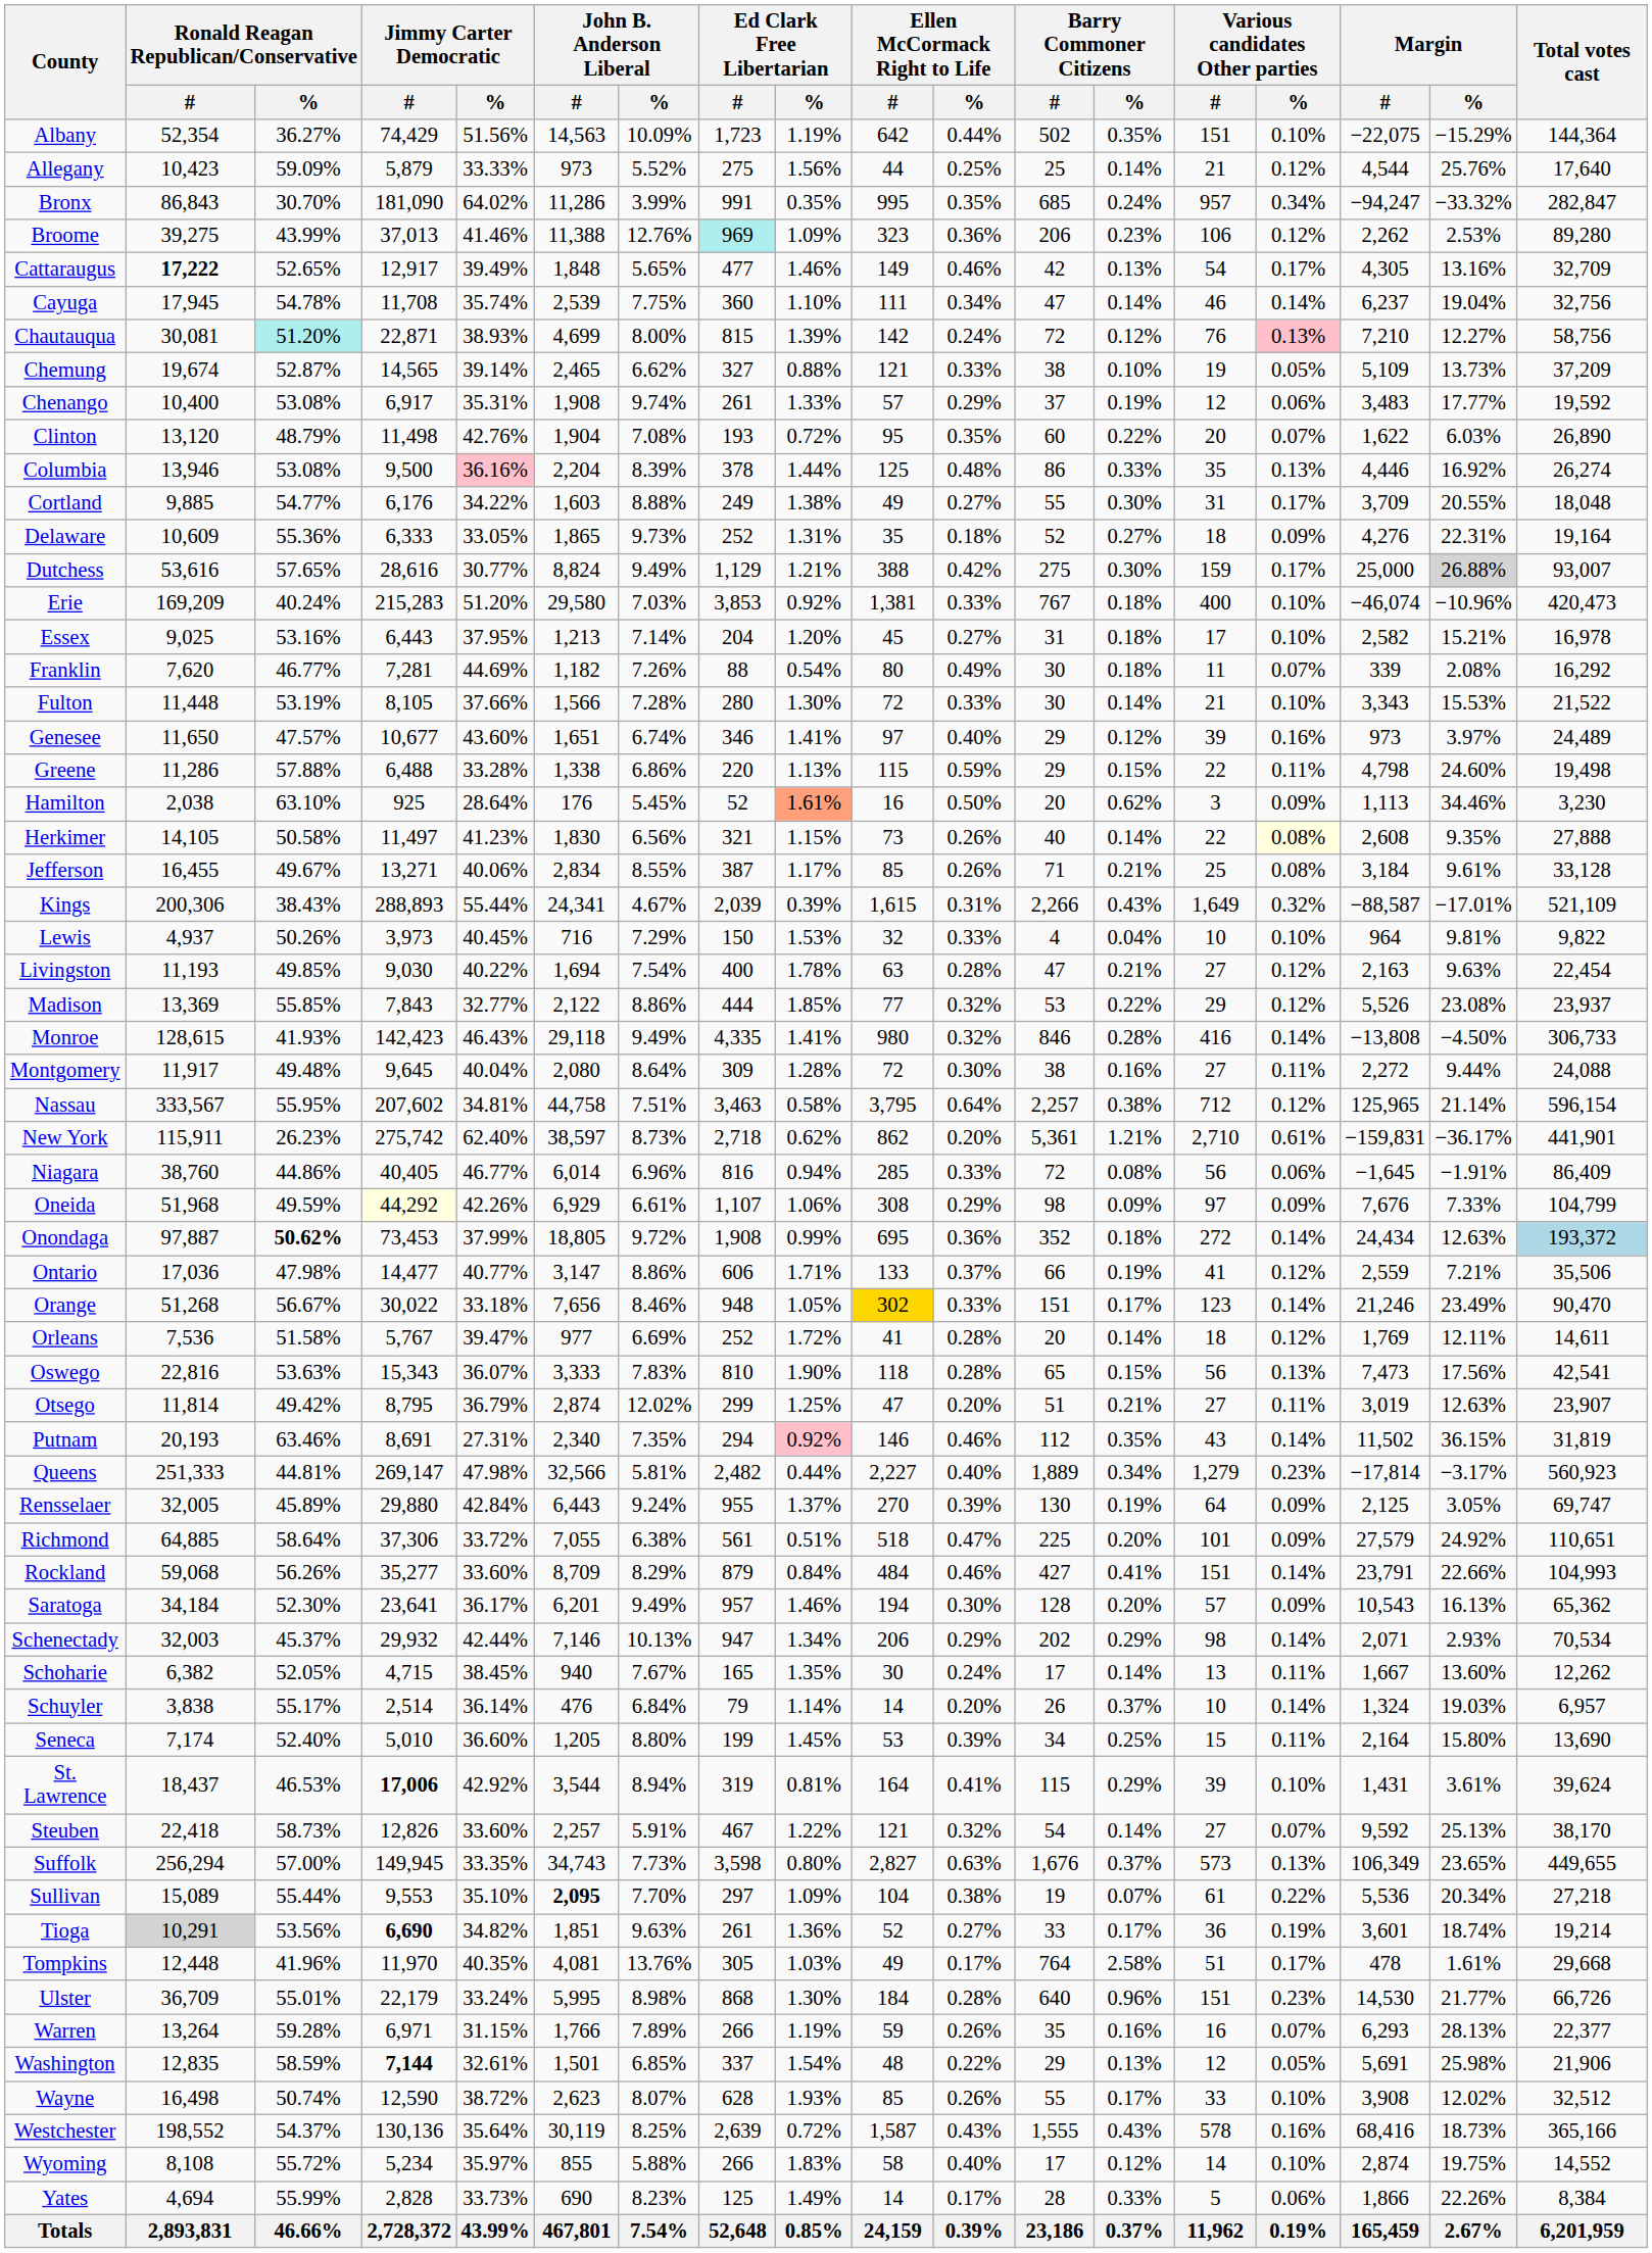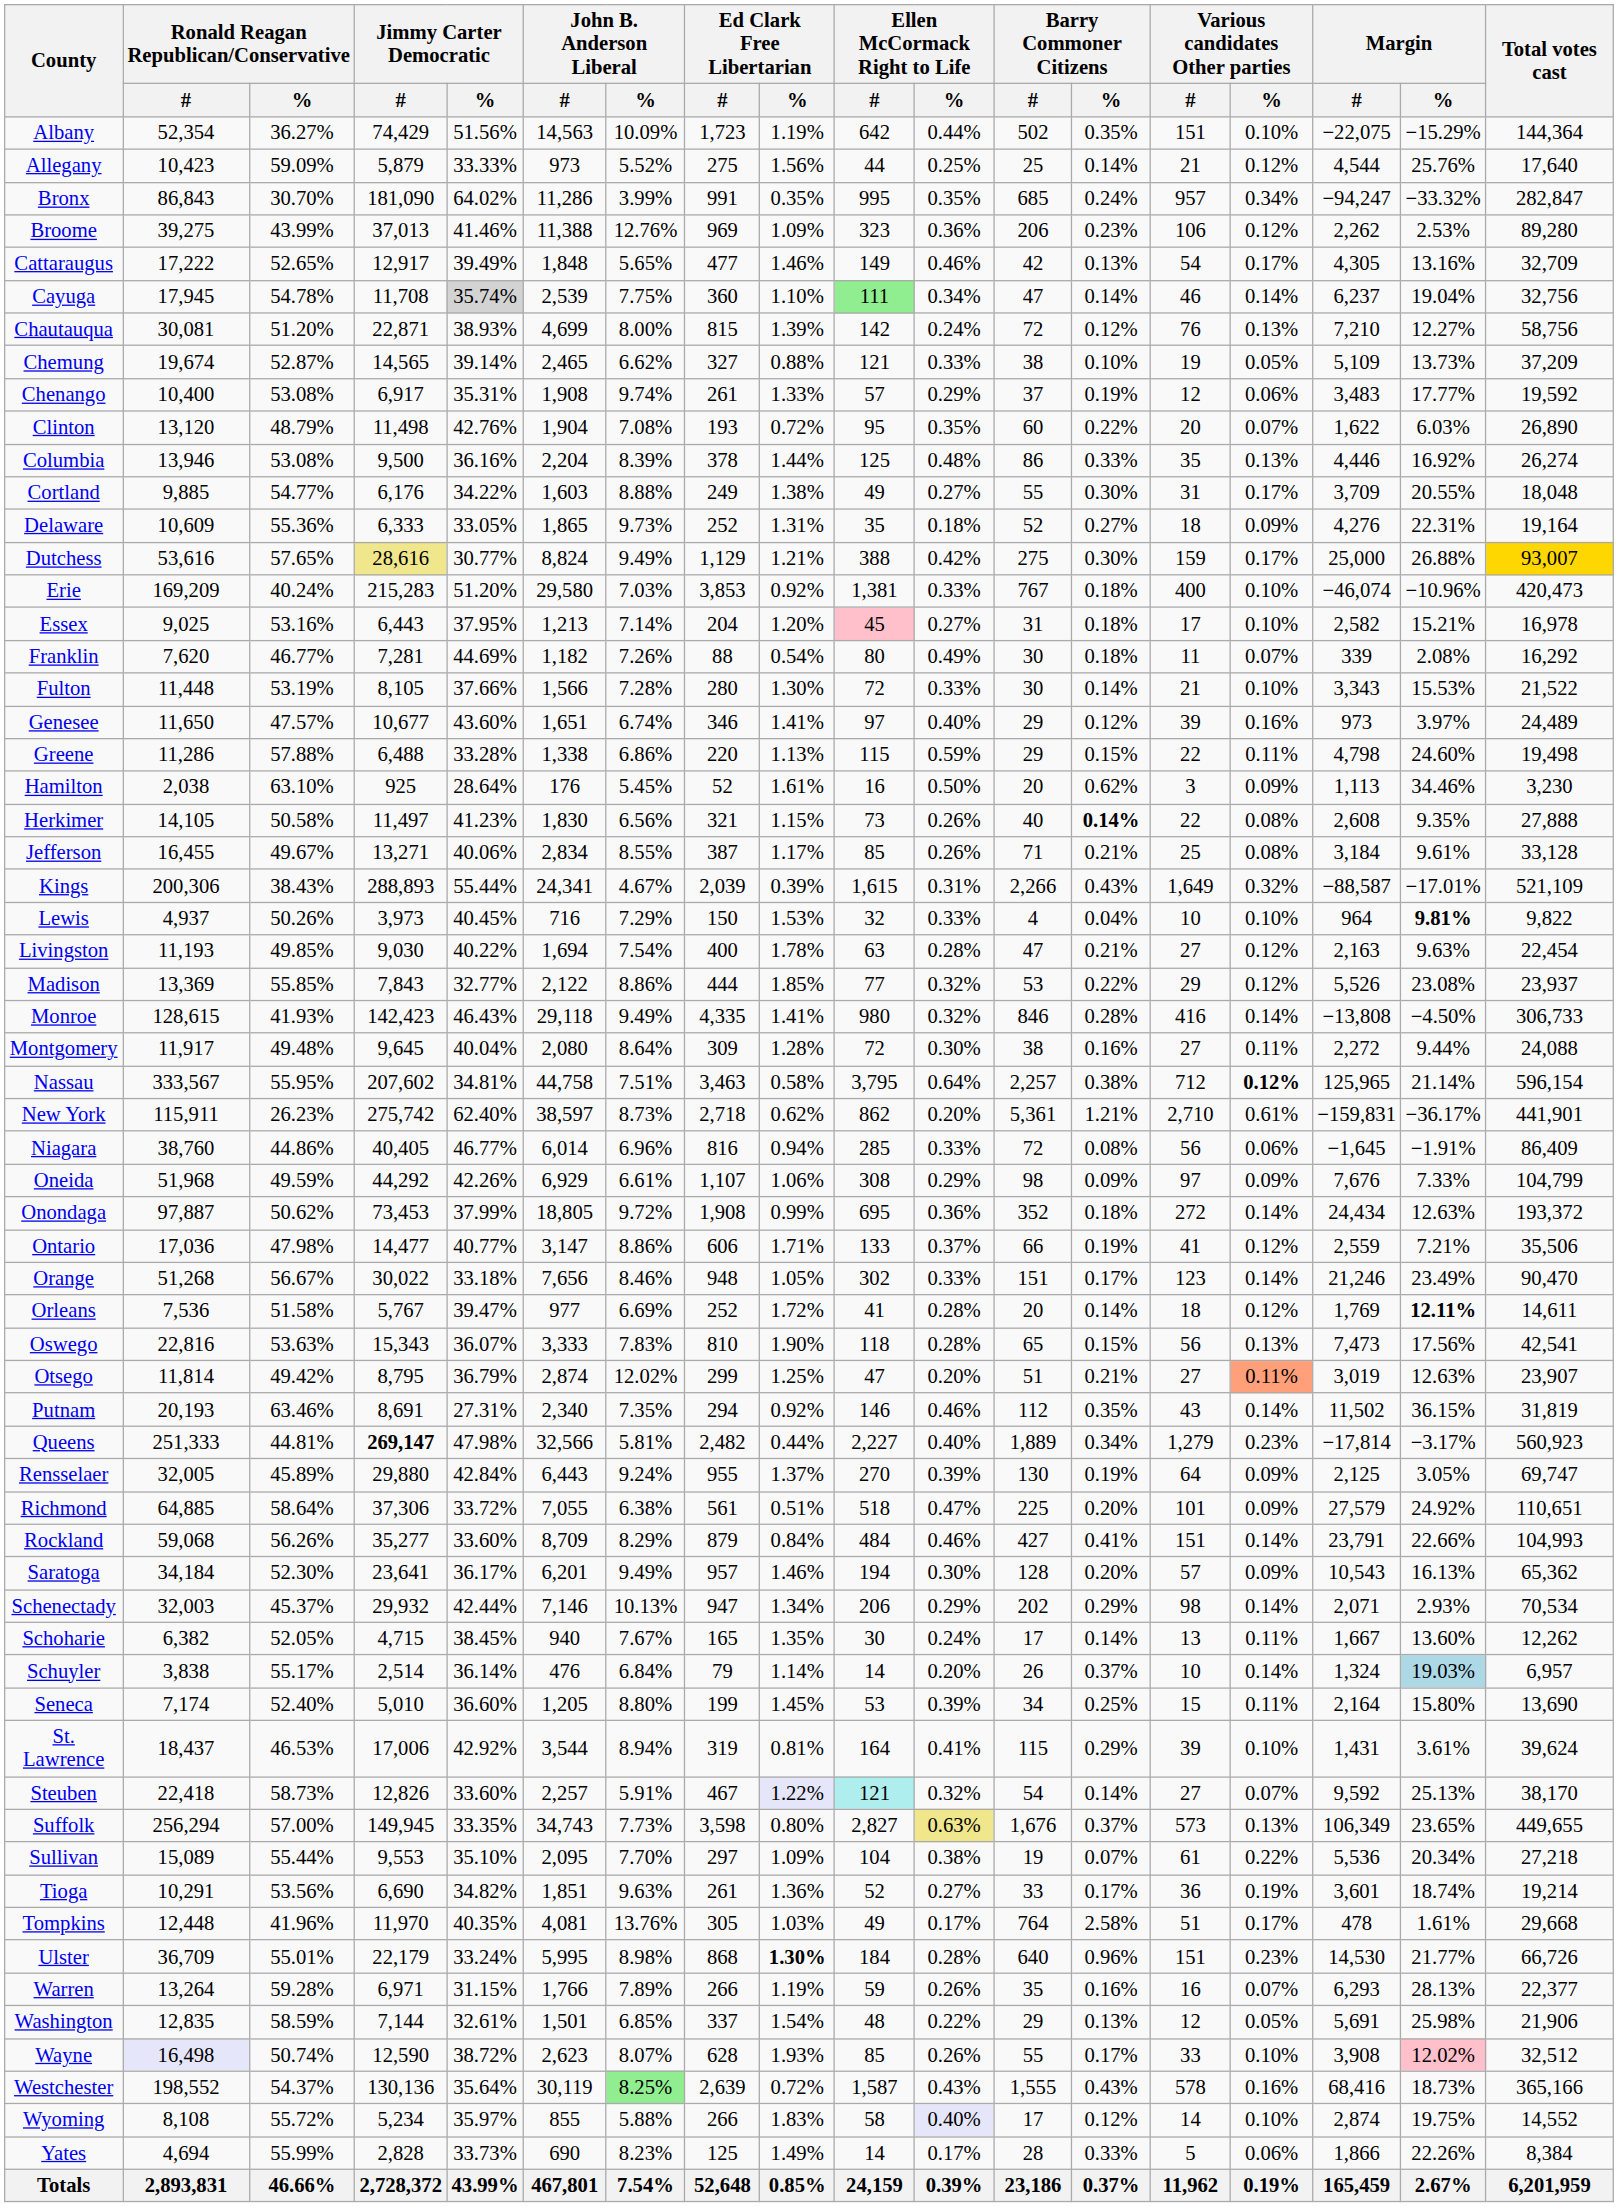Broome | Ed Clark Free Libertarian / #: paleturquoise background -> no background
Cattaraugus | Ronald Reagan Republican/Conservative / #: bold -> normal
Cayuga | Jimmy Carter Democratic / %: no background -> lightgrey background
Cayuga | Ellen McCormack Right to Life / #: no background -> lightgreen background
Chautauqua | Ronald Reagan Republican/Conservative / %: paleturquoise background -> no background
Chautauqua | Various candidates Other parties / %: pink background -> no background
Columbia | Jimmy Carter Democratic / %: pink background -> no background
Dutchess | Jimmy Carter Democratic / #: no background -> khaki background
Dutchess | Margin / %: lightgrey background -> no background
Dutchess | Total votes cast: no background -> gold background
Essex | Ellen McCormack Right to Life / #: no background -> pink background
Hamilton | Ed Clark Free Libertarian / %: lightsalmon background -> no background
Herkimer | Barry Commoner Citizens / %: normal -> bold
Herkimer | Various candidates Other parties / %: lightyellow background -> no background
Lewis | Margin / %: normal -> bold
Nassau | Various candidates Other parties / %: normal -> bold
Oneida | Jimmy Carter Democratic / #: lightyellow background -> no background
Onondaga | Ronald Reagan Republican/Conservative / %: bold -> normal
Onondaga | Total votes cast: lightblue background -> no background
Orange | Ellen McCormack Right to Life / #: gold background -> no background
Orleans | Margin / %: normal -> bold
Otsego | Various candidates Other parties / %: no background -> lightsalmon background
Putnam | Ed Clark Free Libertarian / %: pink background -> no background
Queens | Jimmy Carter Democratic / #: normal -> bold
Schuyler | Margin / %: no background -> lightblue background
St. Lawrence | Jimmy Carter Democratic / #: bold -> normal
Steuben | Ed Clark Free Libertarian / %: no background -> lavender background
Steuben | Ellen McCormack Right to Life / #: no background -> paleturquoise background
Suffolk | Ellen McCormack Right to Life / %: no background -> khaki background
Sullivan | John B. Anderson Liberal / #: bold -> normal
Tioga | Ronald Reagan Republican/Conservative / #: lightgrey background -> no background
Tioga | Jimmy Carter Democratic / #: bold -> normal
Ulster | Ed Clark Free Libertarian / %: normal -> bold
Washington | Jimmy Carter Democratic / #: bold -> normal
Wayne | Ronald Reagan Republican/Conservative / #: no background -> lavender background
Wayne | Margin / %: no background -> pink background
Westchester | John B. Anderson Liberal / %: no background -> lightgreen background
Wyoming | Ellen McCormack Right to Life / %: no background -> lavender background
